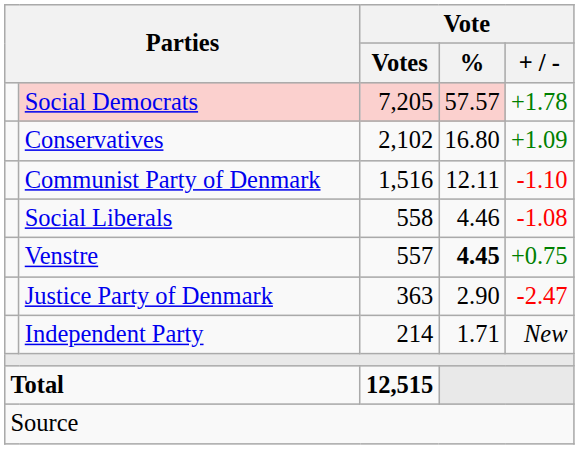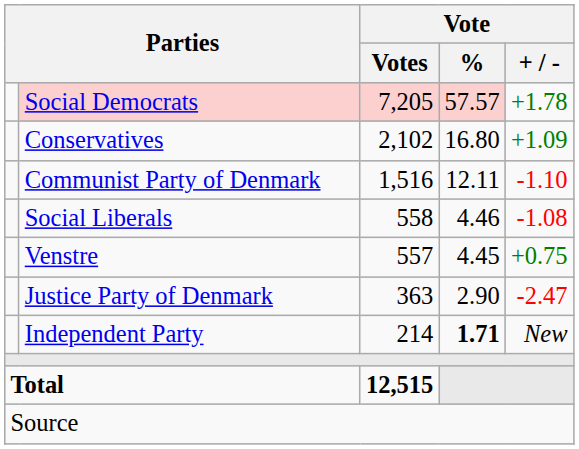Venstre | Vote / %: bold -> normal
Independent Party | Vote / %: normal -> bold
